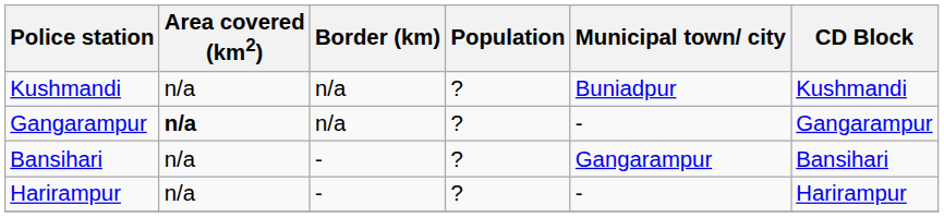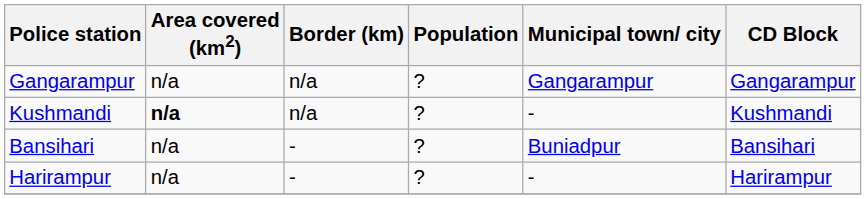row 2 | Police station: Kushmandi -> Gangarampur
row 2 | Municipal town/ city: Buniadpur -> Gangarampur
row 2 | CD Block: Kushmandi -> Gangarampur
row 3 | Police station: Gangarampur -> Kushmandi
row 3 | CD Block: Gangarampur -> Kushmandi
row 4 | Municipal town/ city: Gangarampur -> Buniadpur
